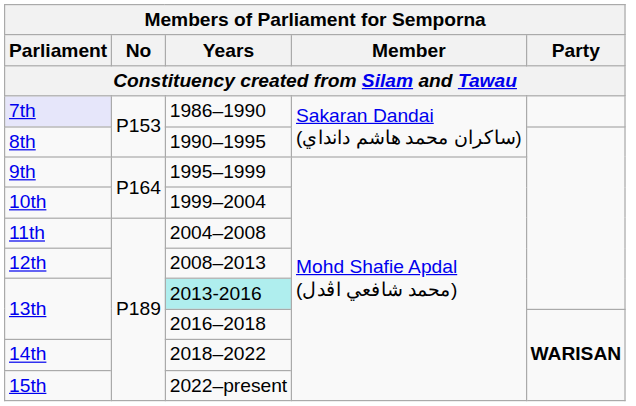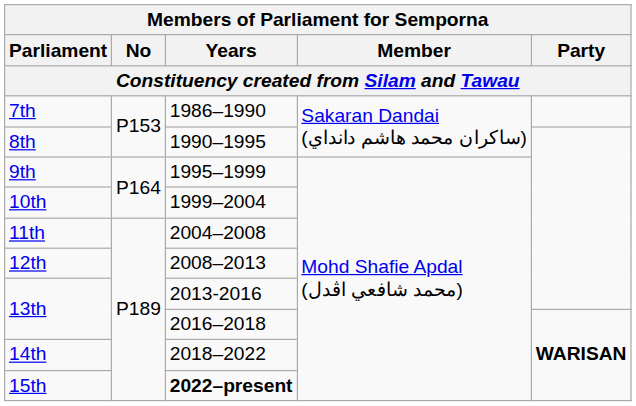7th | Parliament: lavender background -> no background
13th / 2013-2016 | Years: paleturquoise background -> no background
15th | Years: normal -> bold
